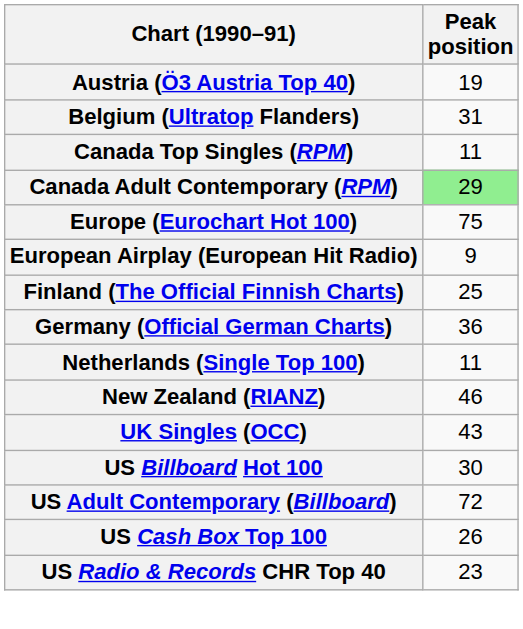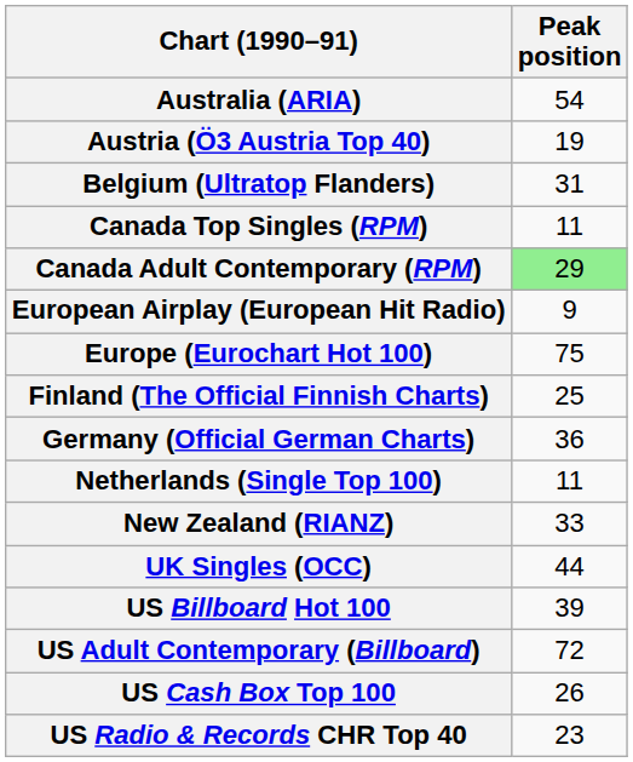+ row: Australia (ARIA) | 54
rows swapped: Europe (Eurochart Hot 100) <-> European Airplay (European Hit Radio)
New Zealand (RIANZ) | Peak position: 46 -> 33
UK Singles (OCC) | Peak position: 43 -> 44
US Billboard Hot 100 | Peak position: 30 -> 39
